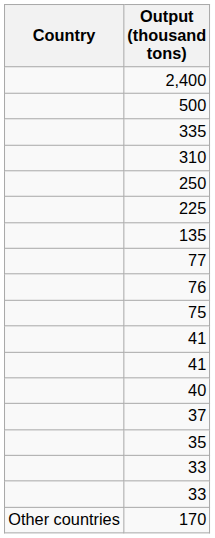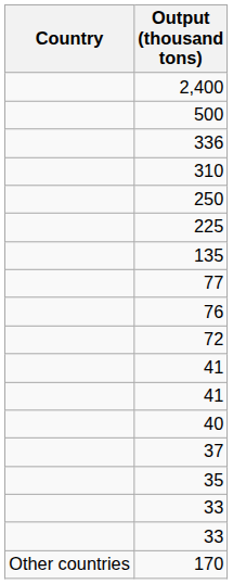row 4 | Output (thousand tons): 335 -> 336
row 11 | Output (thousand tons): 75 -> 72
